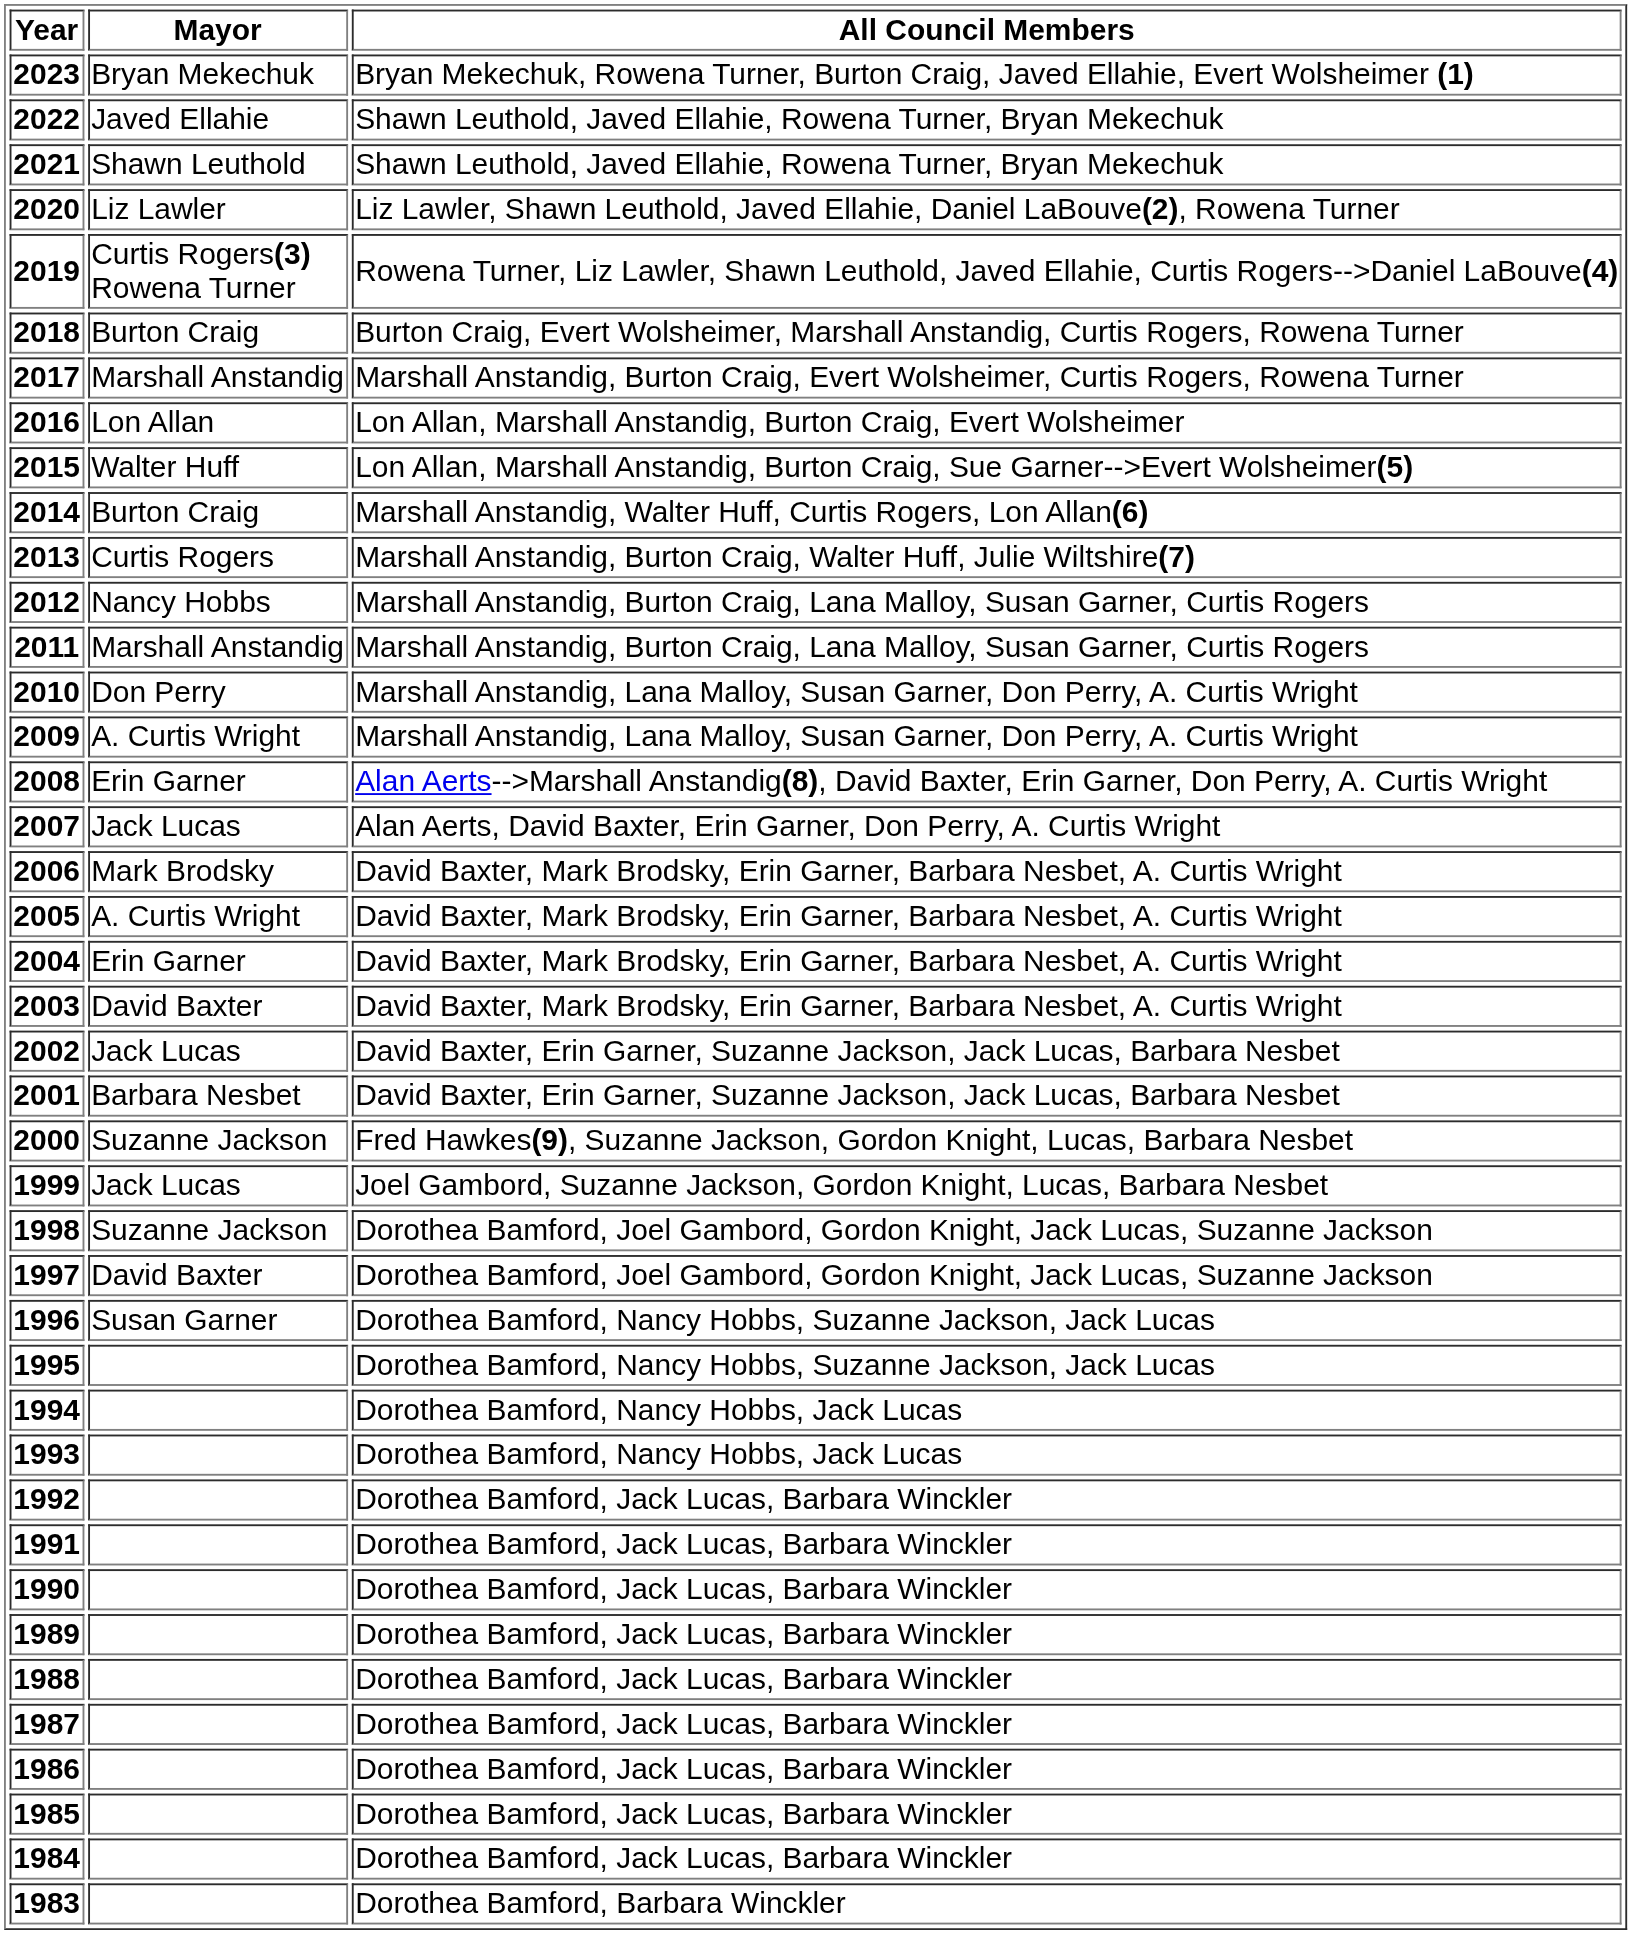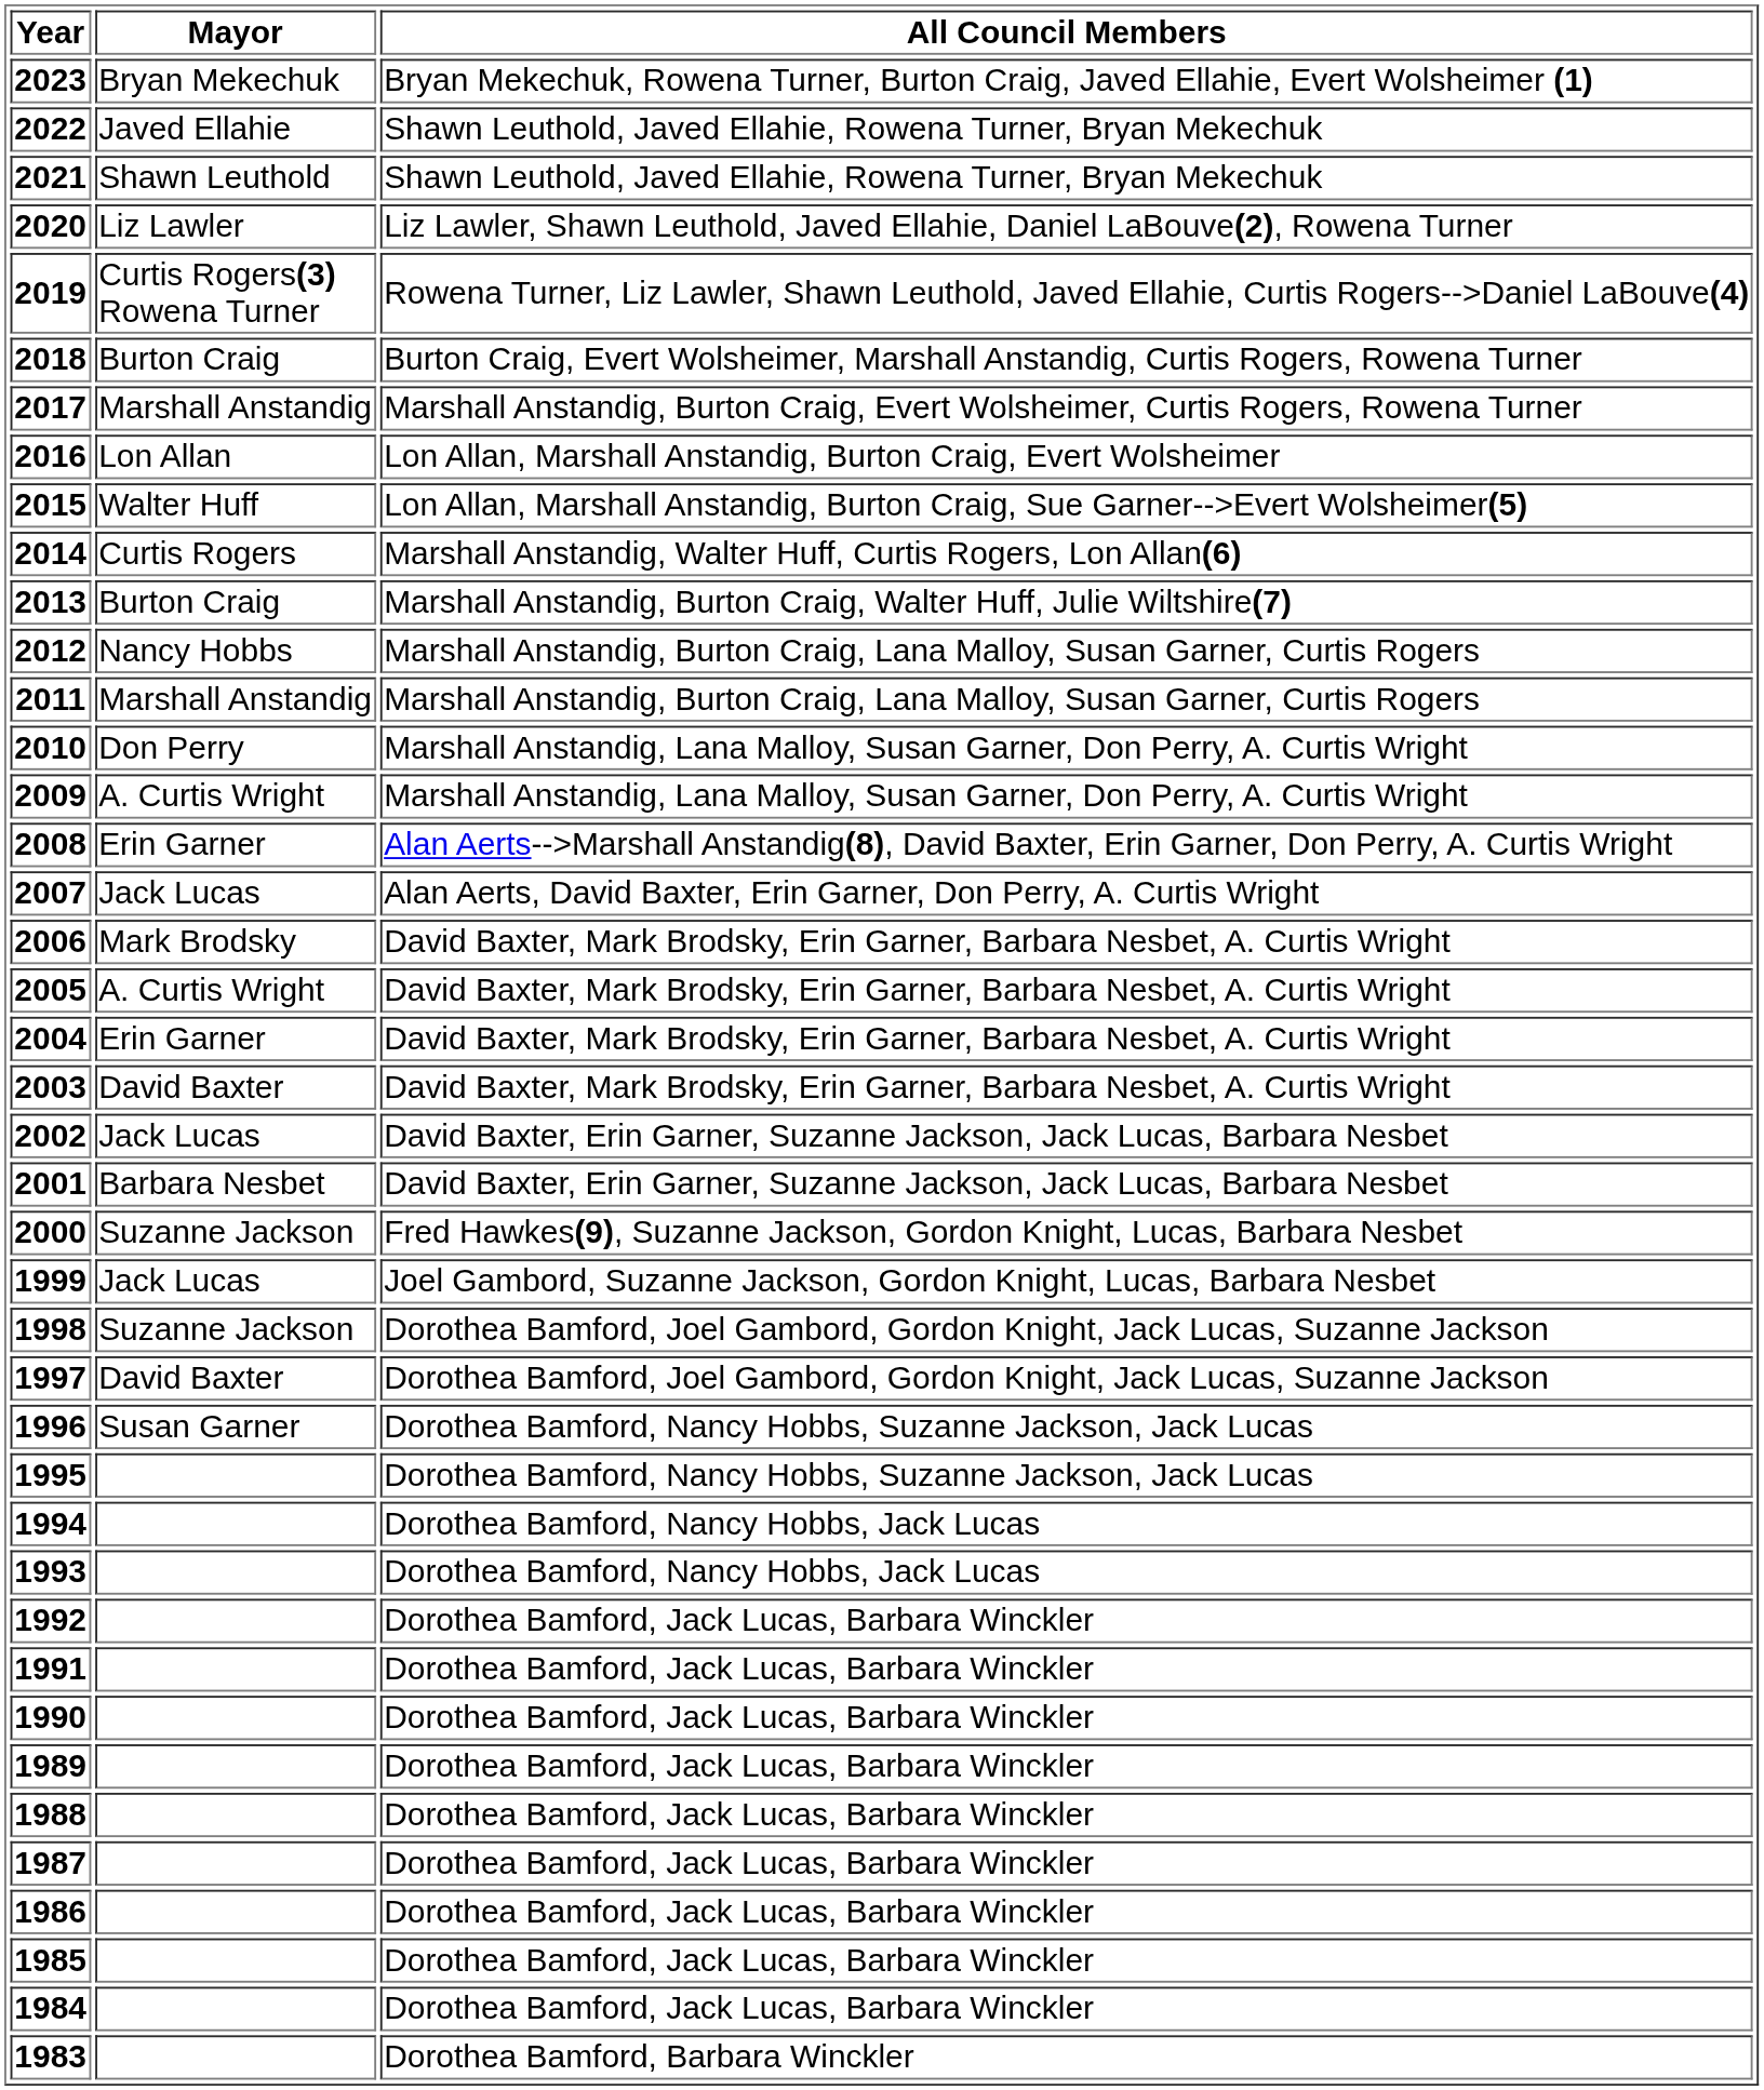2014 | Mayor: Burton Craig -> Curtis Rogers
2013 | Mayor: Curtis Rogers -> Burton Craig
